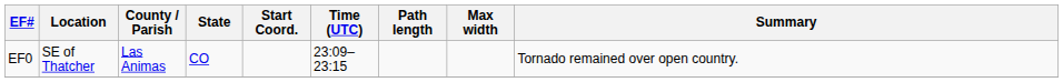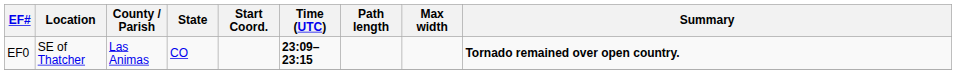EF0 | Time (UTC): normal -> bold
EF0 | Summary: normal -> bold
